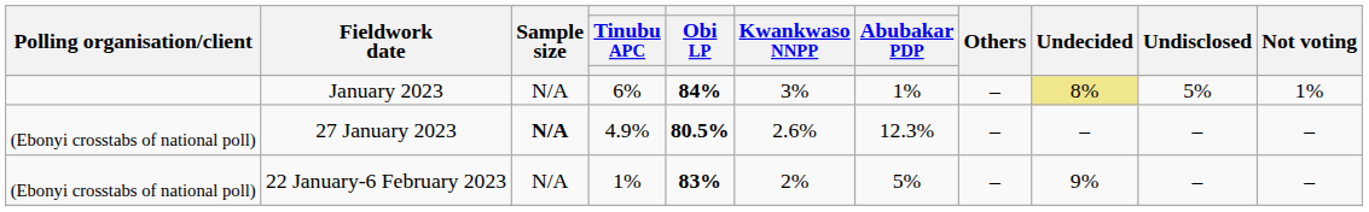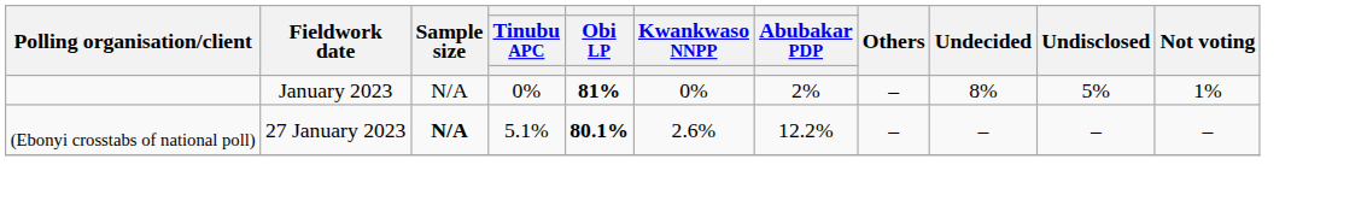January 2023 | Tinubu APC: 6% -> 0%
January 2023 | Obi LP: 84% -> 81%
January 2023 | Kwankwaso NNPP: 3% -> 0%
January 2023 | Abubakar PDP: 1% -> 2%
January 2023 | Undecided: khaki background -> no background
27 January 2023 | Tinubu APC: 4.9% -> 5.1%
27 January 2023 | Obi LP: 80.5% -> 80.1%
27 January 2023 | Abubakar PDP: 12.3% -> 12.2%
- row: (Ebonyi crosstabs of national poll) | 22 January-6 February 2023 | N/A | 1% | 83% | 2% | 5% | – | 9% | – | –
